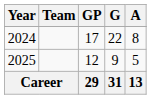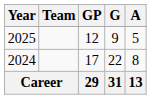rows swapped: 2024 <-> 2025
